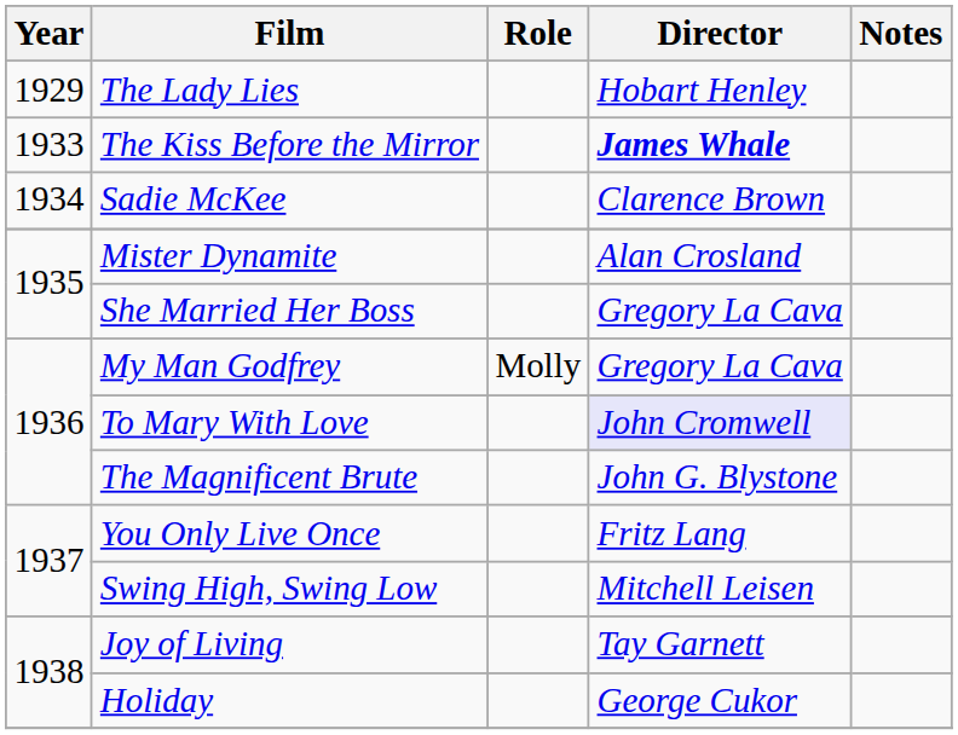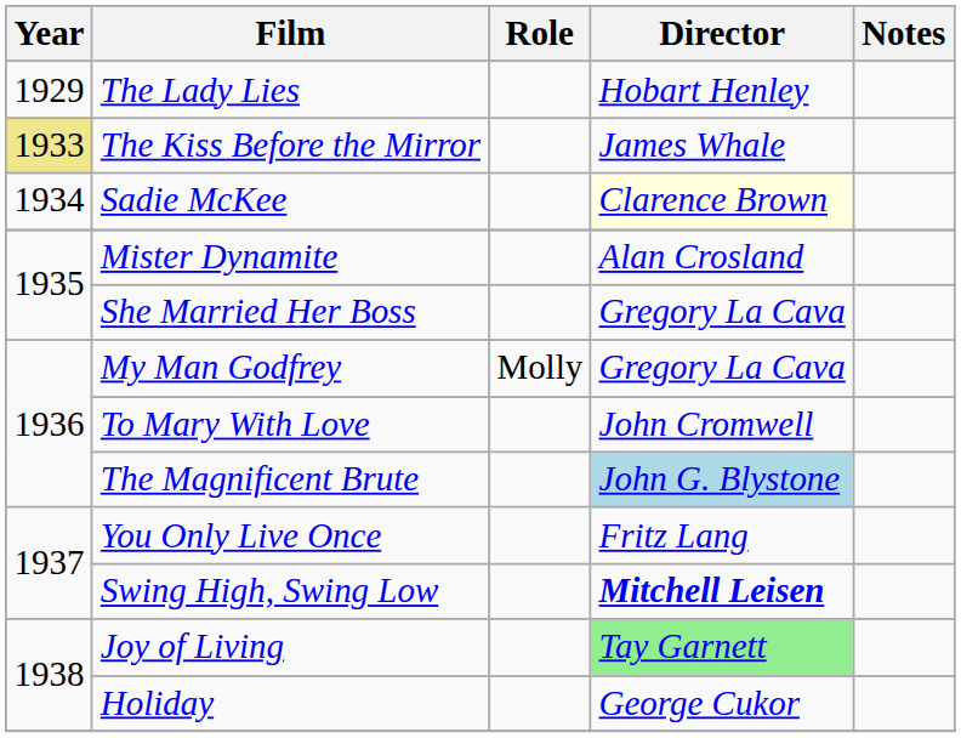The Kiss Before the Mirror | Year: no background -> khaki background
The Kiss Before the Mirror | Director: bold -> normal
Sadie McKee | Director: no background -> lightyellow background
To Mary With Love | Director: lavender background -> no background
The Magnificent Brute | Director: no background -> lightblue background
Swing High, Swing Low | Director: normal -> bold
Joy of Living | Director: no background -> lightgreen background
